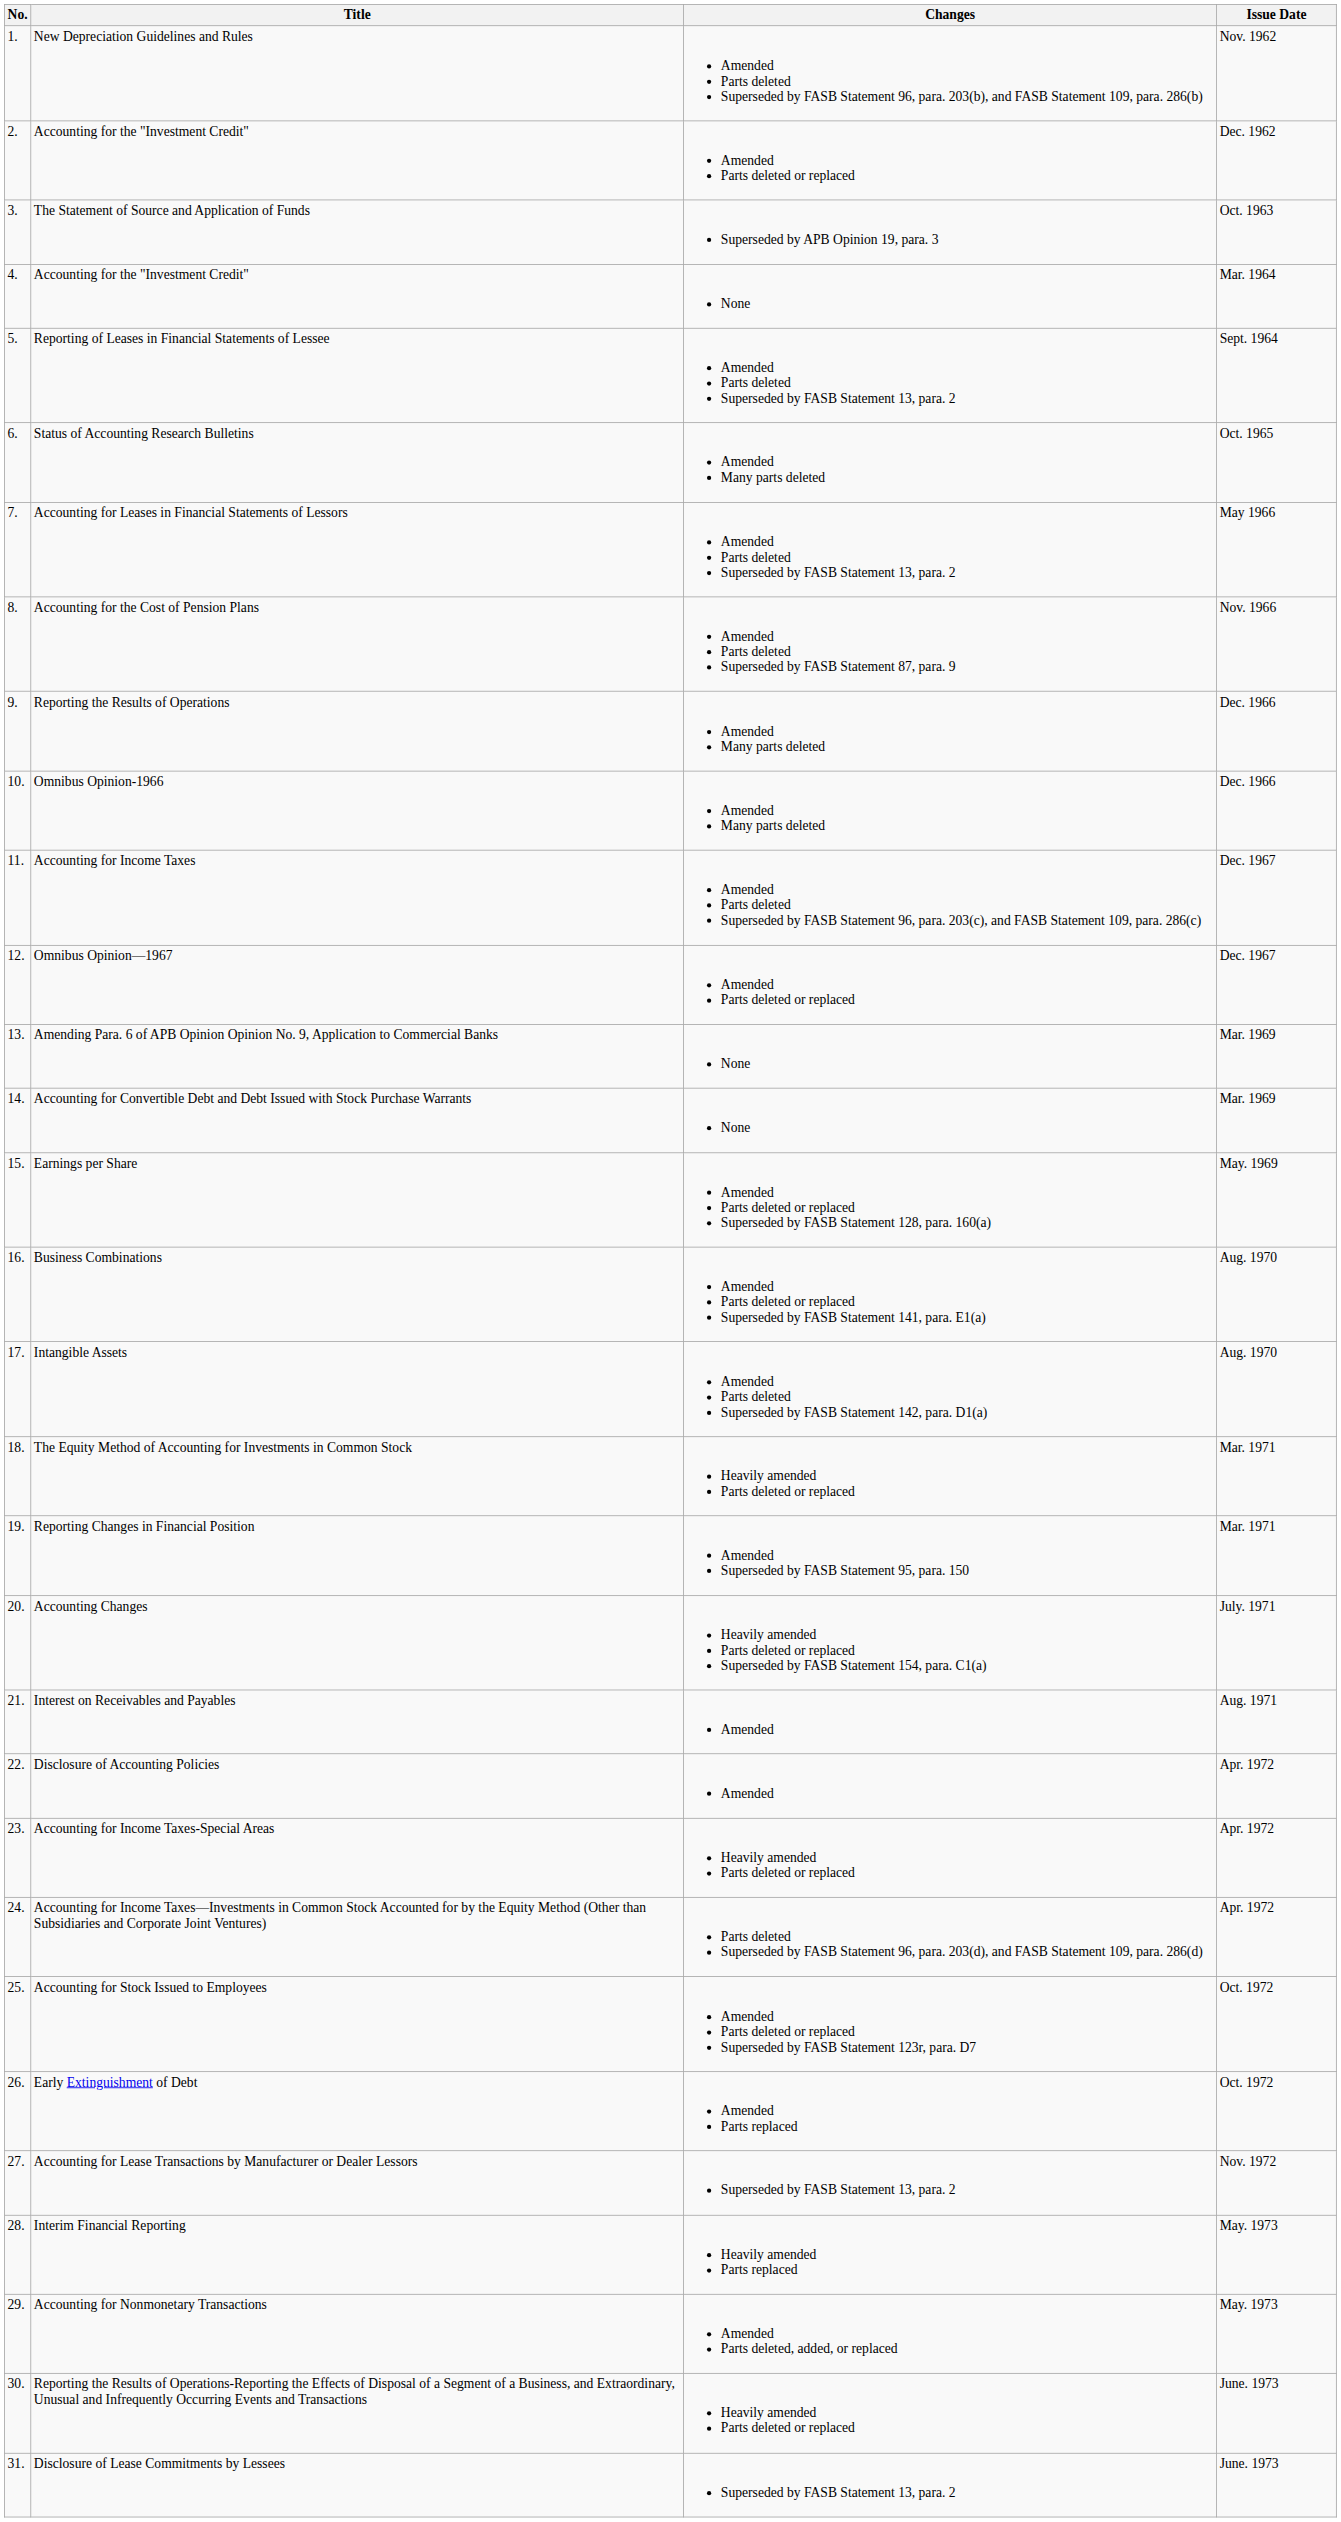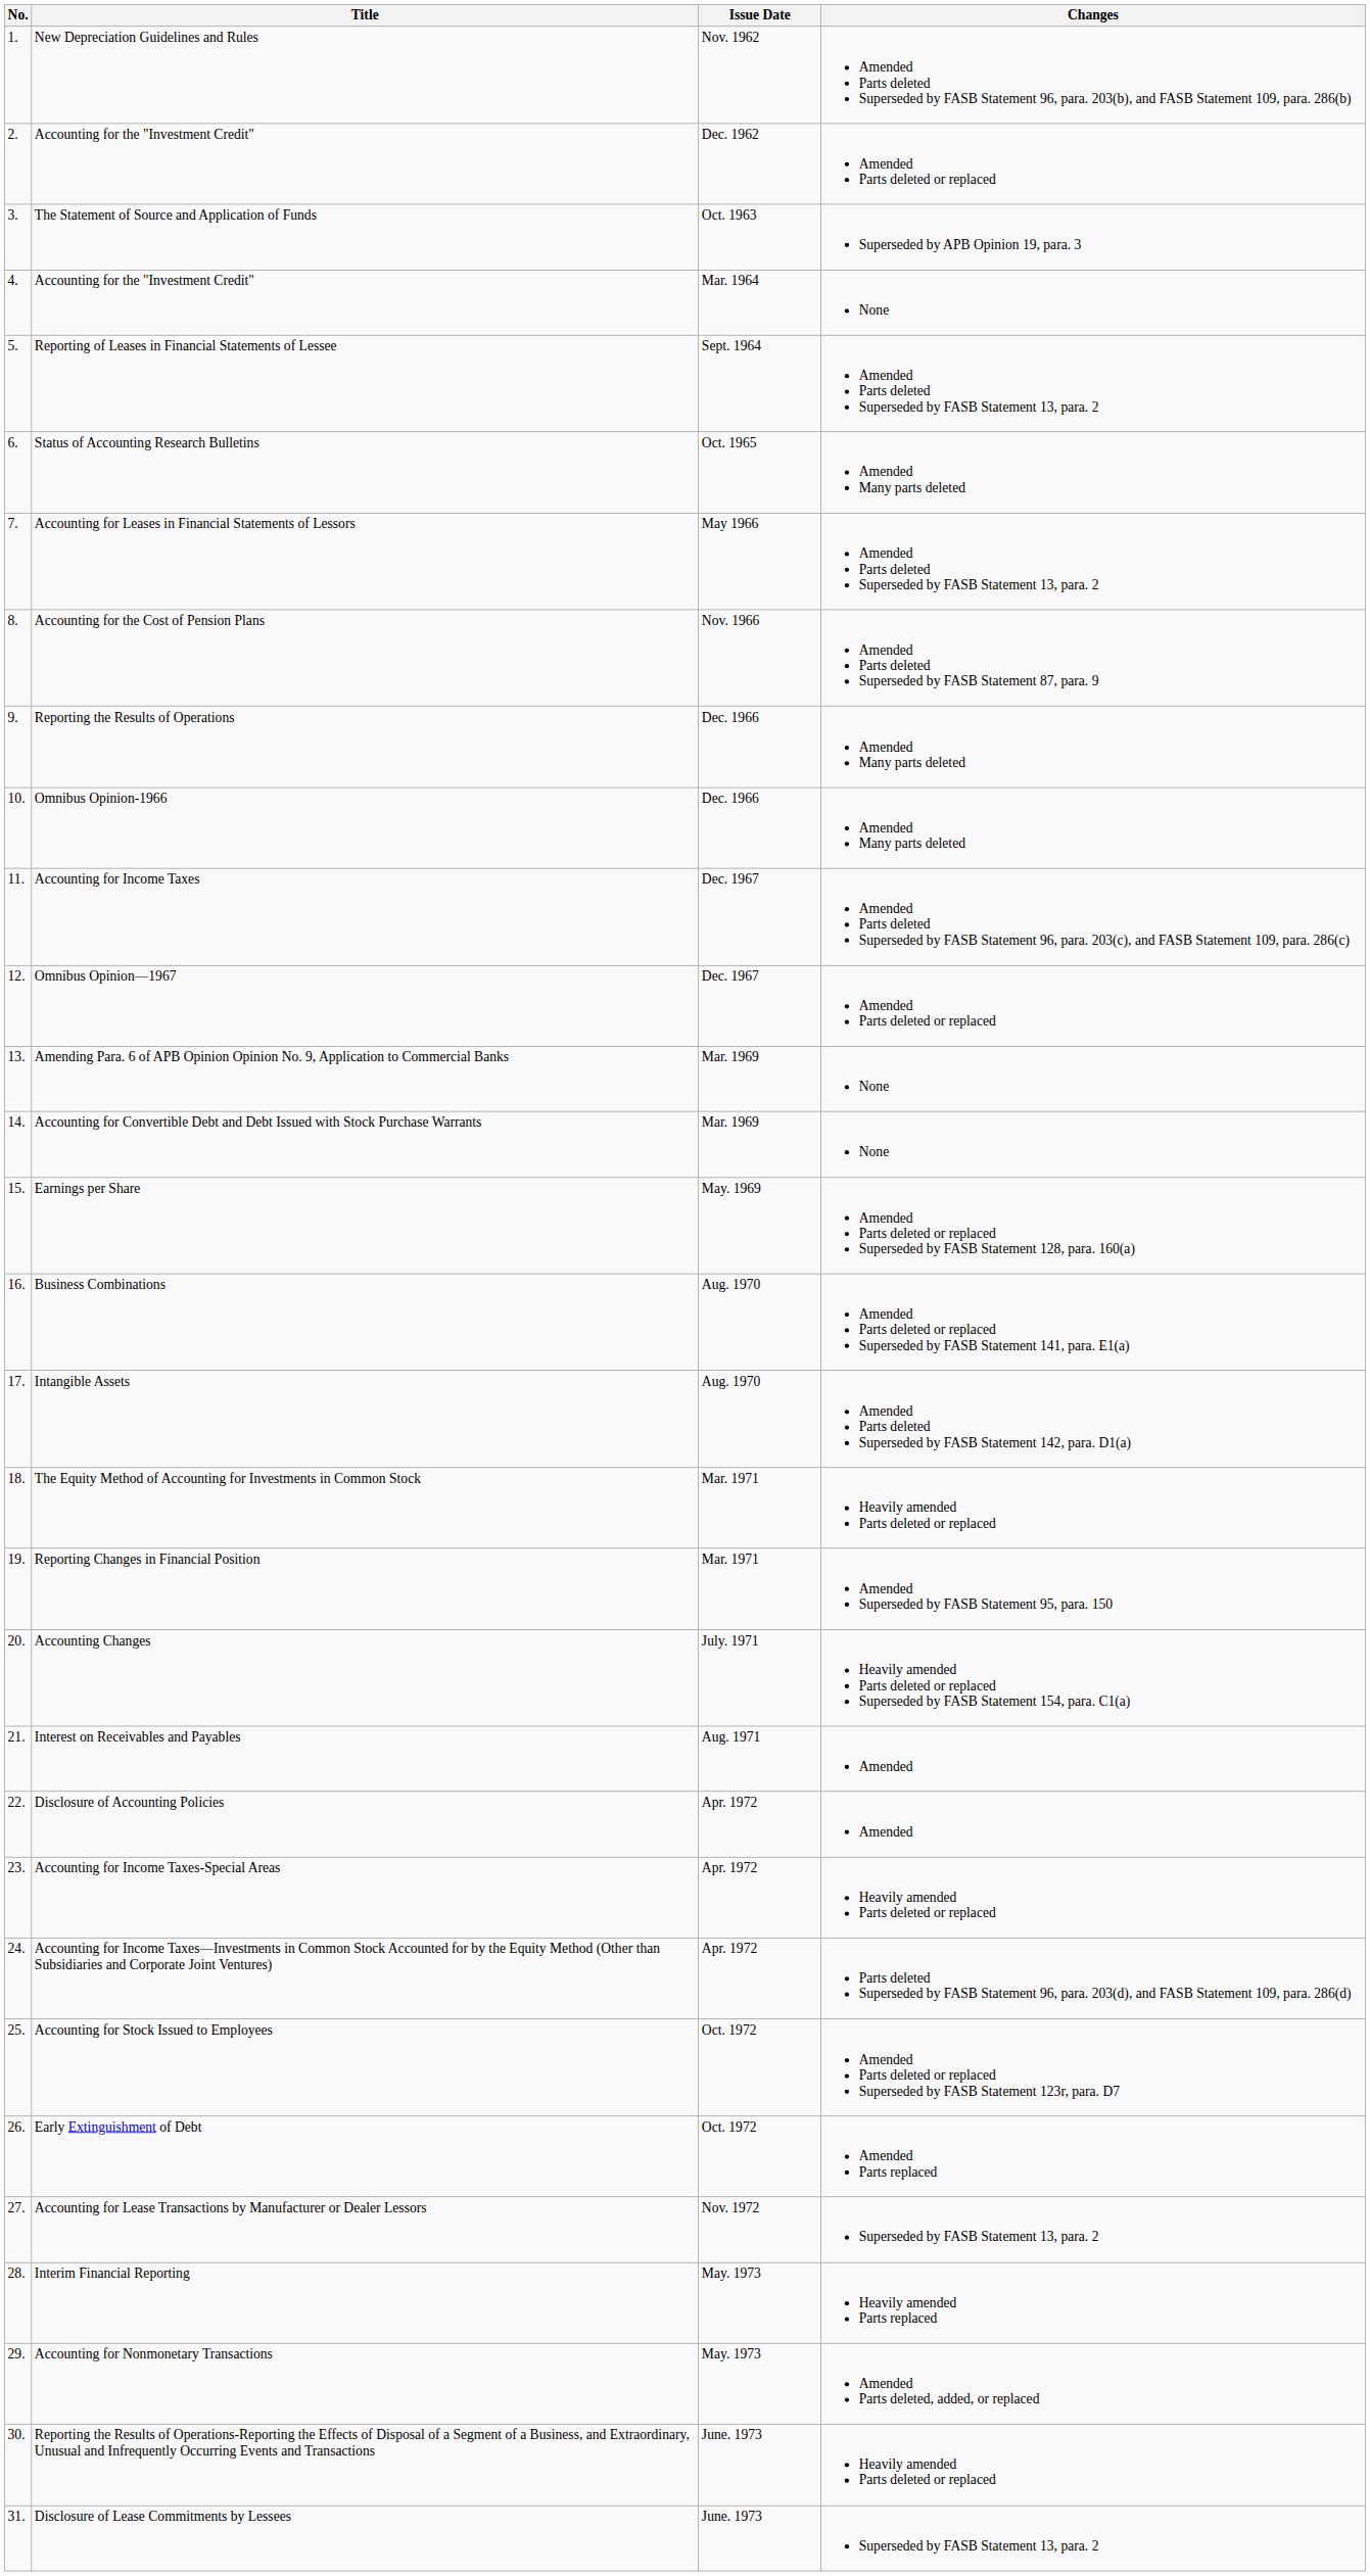columns swapped: Issue Date <-> Changes
